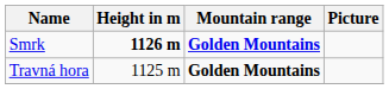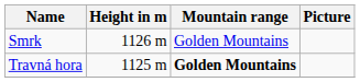Smrk | Height in m: bold -> normal
Smrk | Mountain range: bold -> normal
